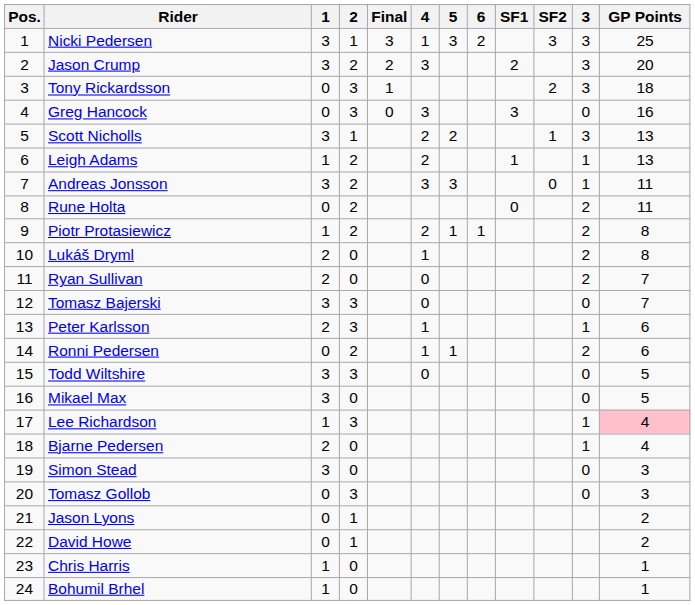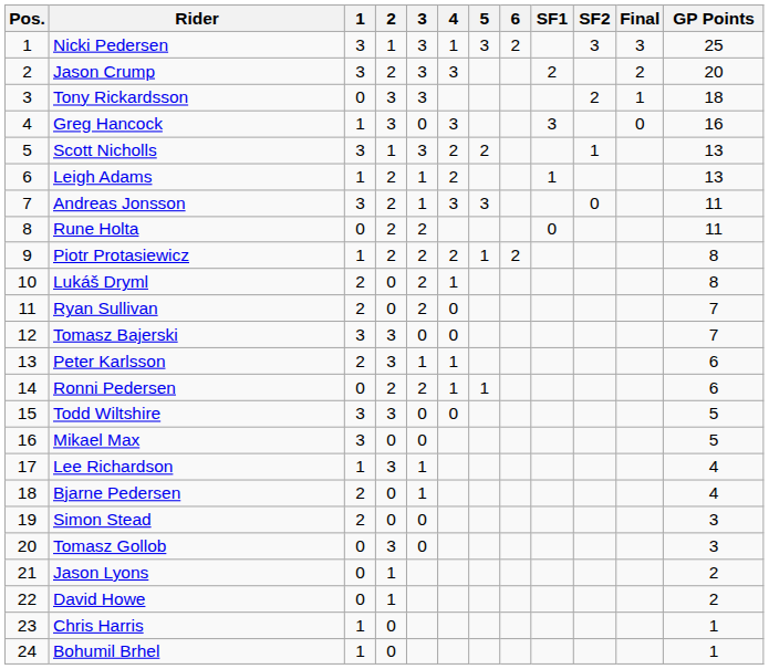columns swapped: 3 <-> Final
Greg Hancock | 1: 0 -> 1
Piotr Protasiewicz | 6: 1 -> 2
Lee Richardson | GP Points: pink background -> no background
Simon Stead | 1: 3 -> 2
